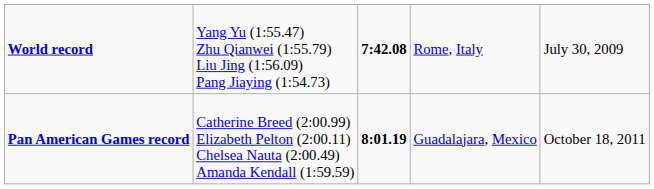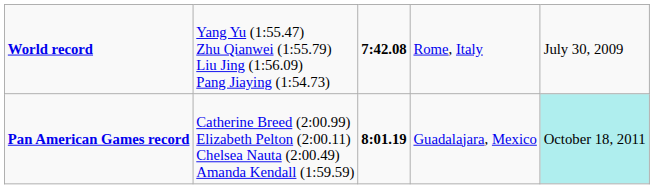Pan American Games record | column 5: no background -> paleturquoise background
